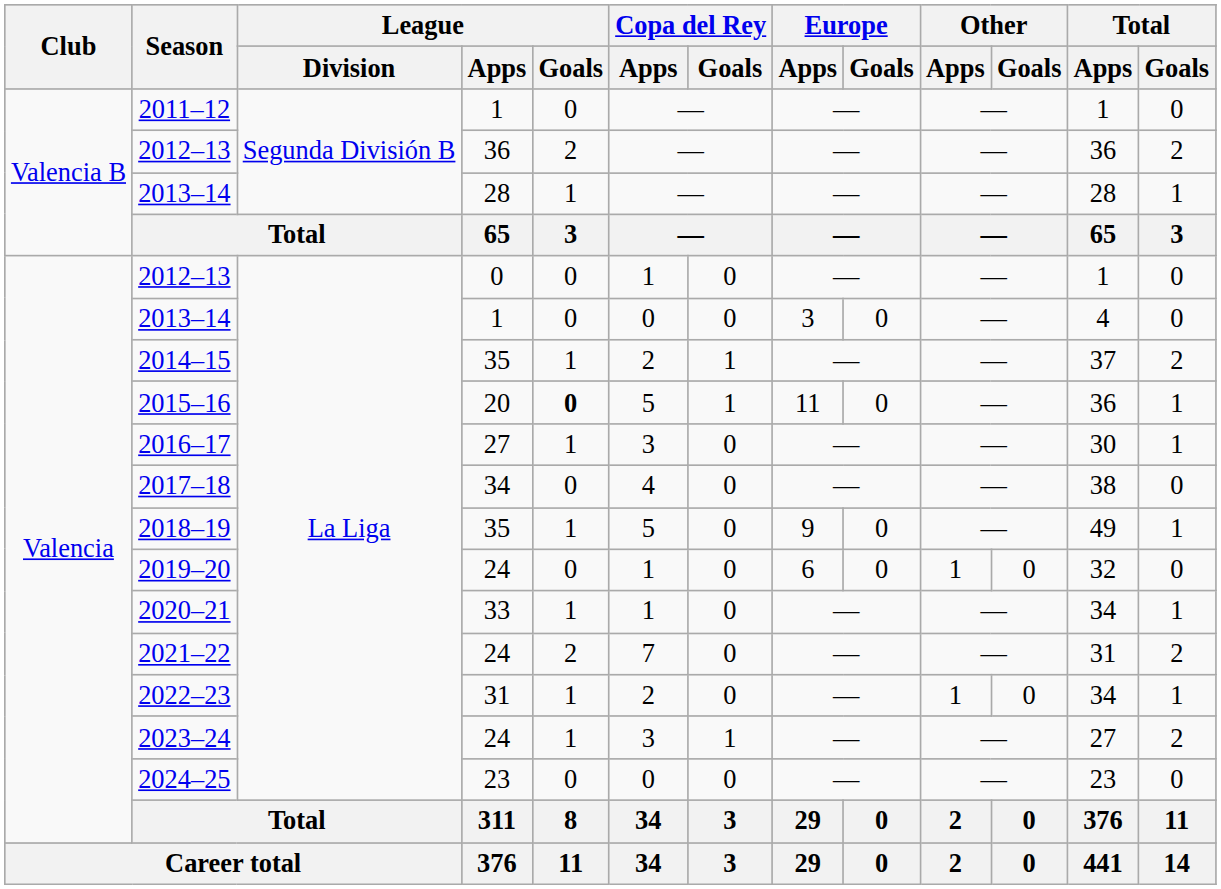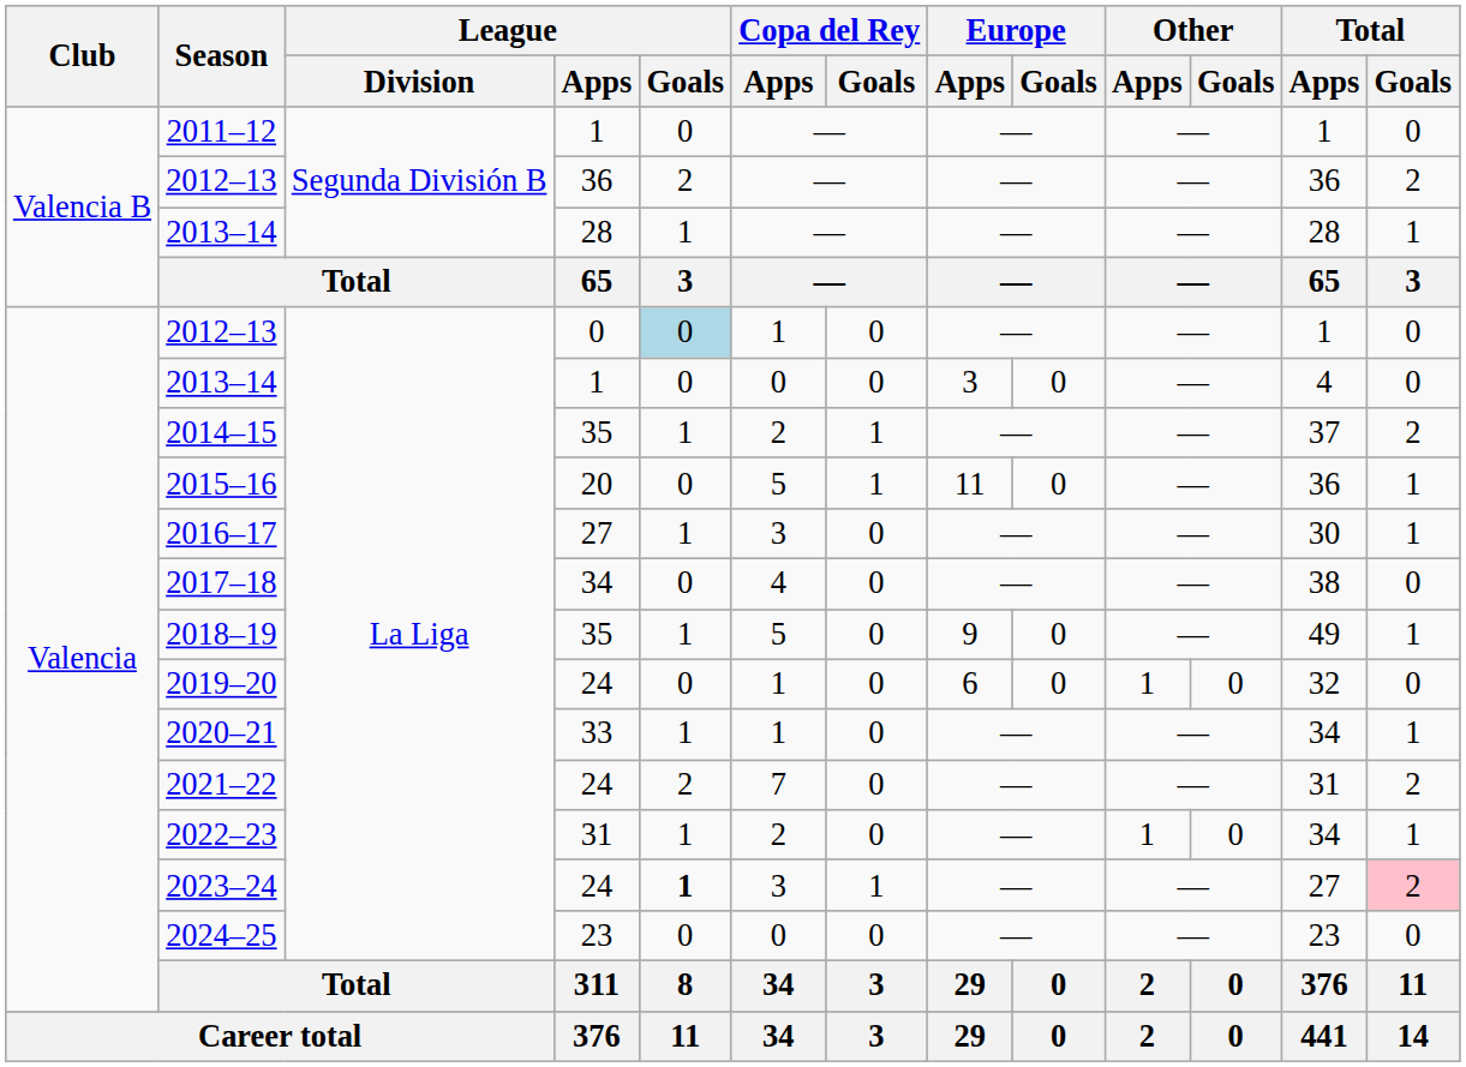2012–13 / 0 | League / Goals: no background -> lightblue background
2015–16 | League / Goals: bold -> normal
2023–24 | League / Goals: normal -> bold
2023–24 | Total / Goals: no background -> pink background
